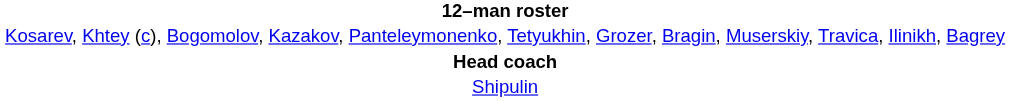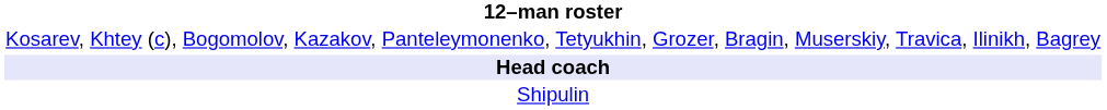row 3 | column 1: no background -> lavender background
